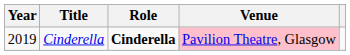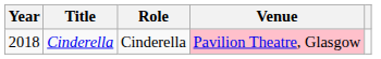row 2 | Year: 2019 -> 2018
row 2 | Role: bold -> normal
